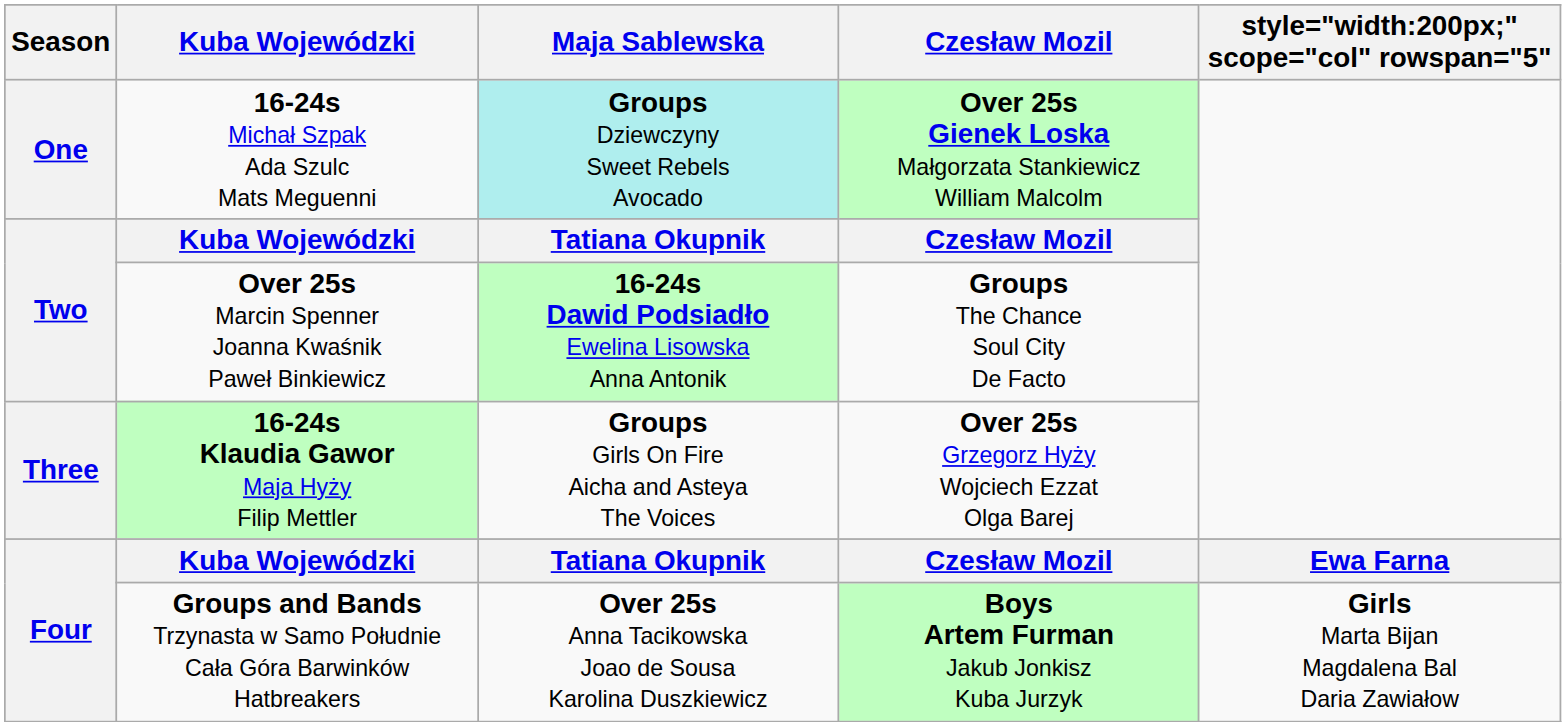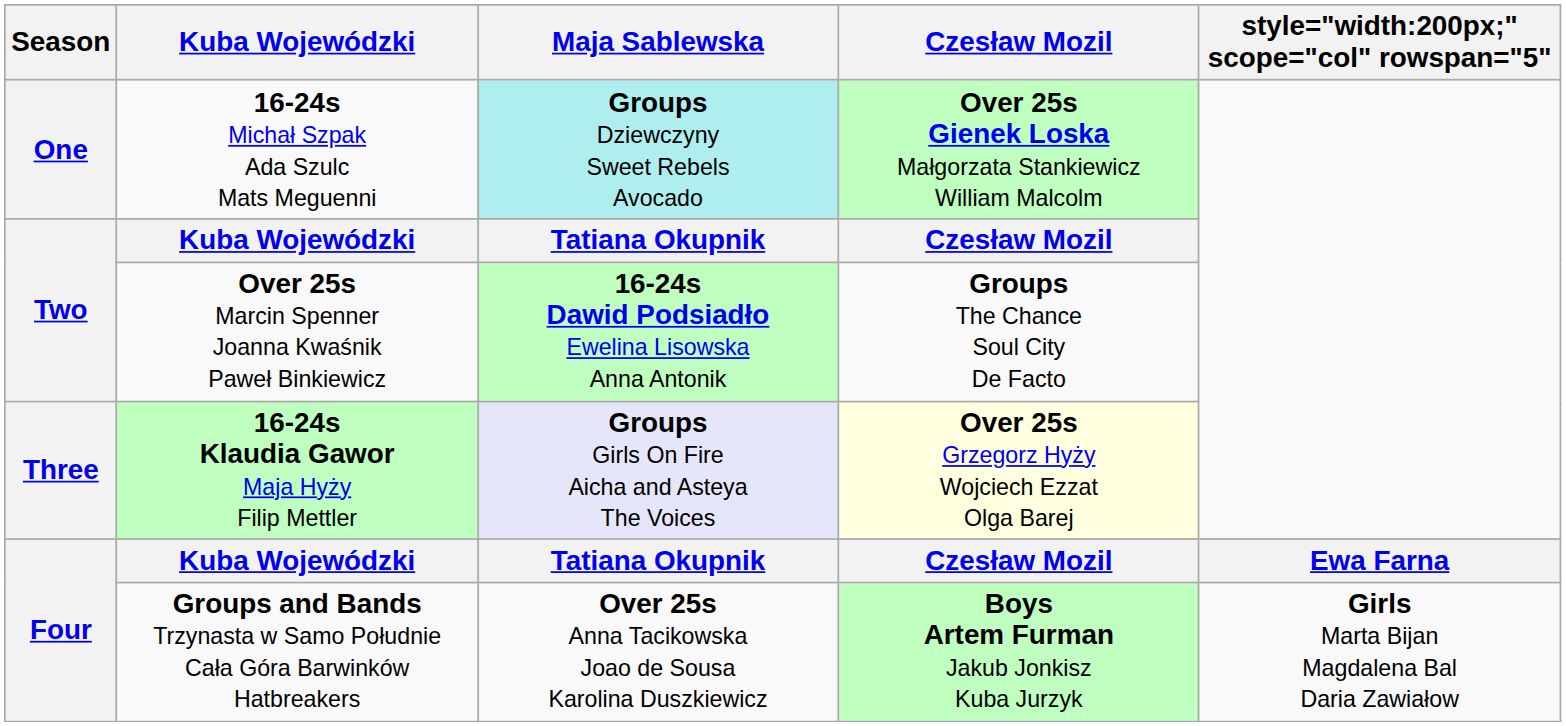Three | Maja Sablewska: no background -> lavender background
Three | Czesław Mozil: no background -> lightyellow background
